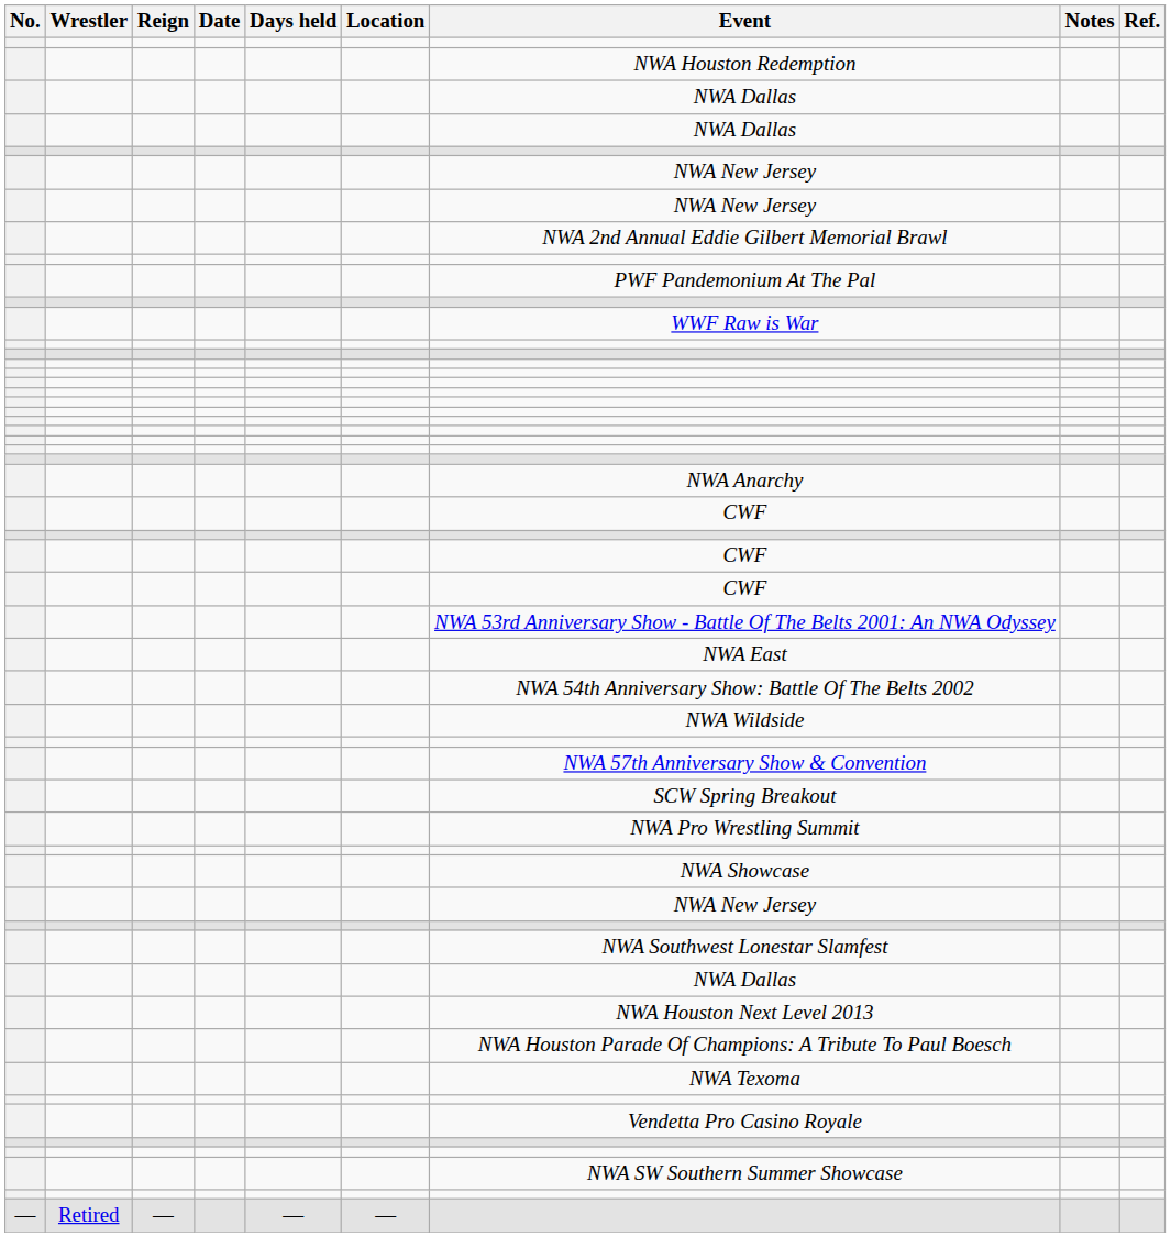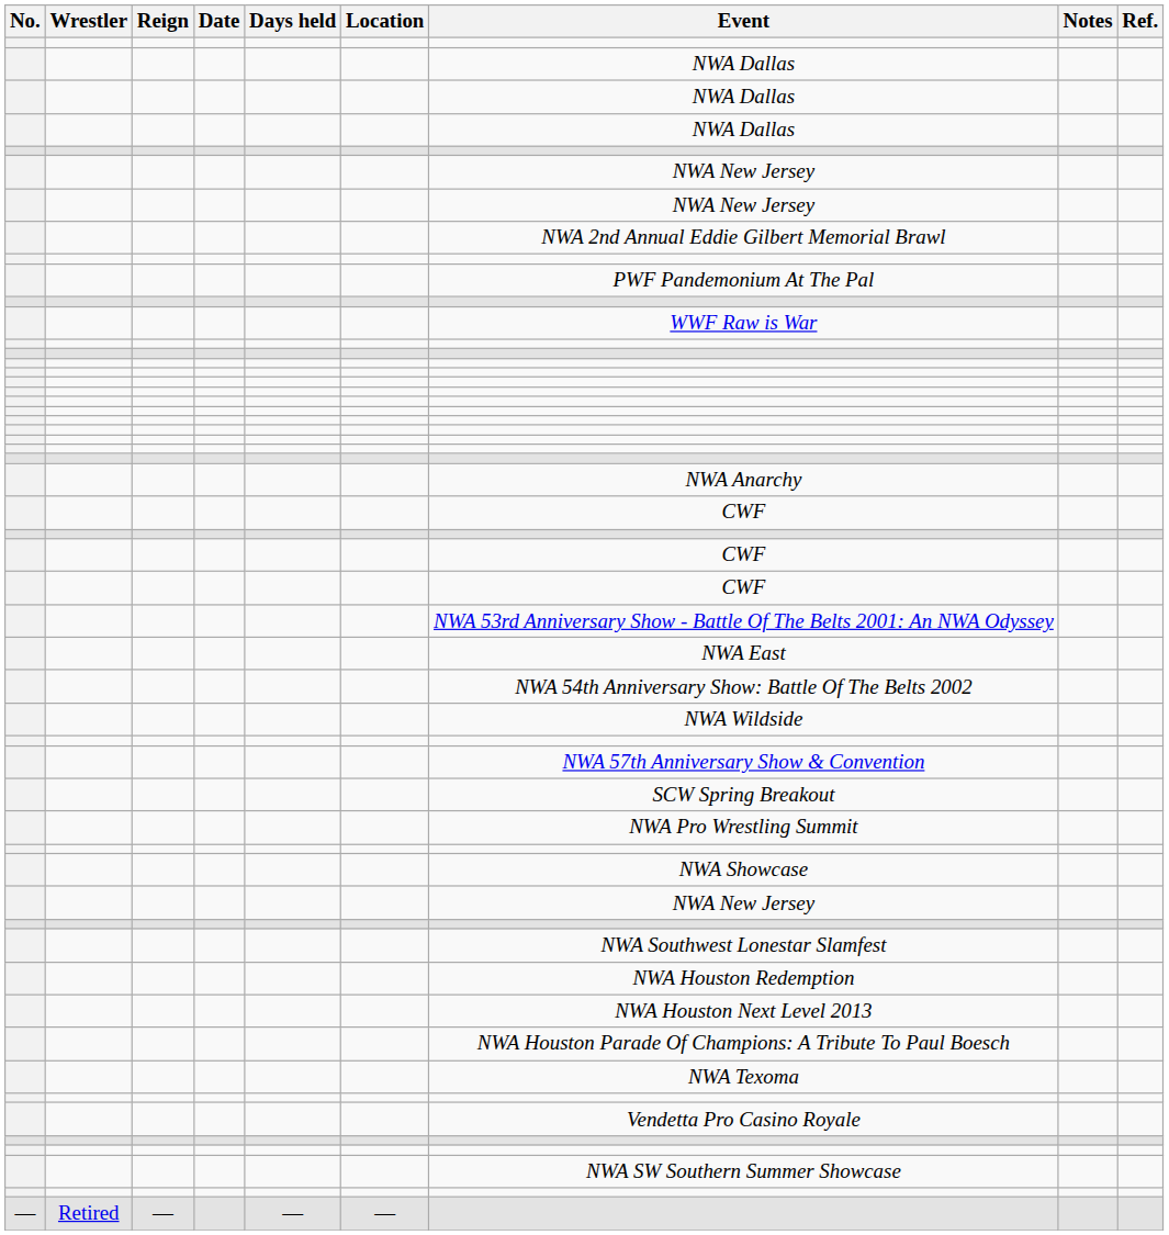row 3 | Event: NWA Houston Redemption -> NWA Dallas
row 45 | Event: NWA Dallas -> NWA Houston Redemption
